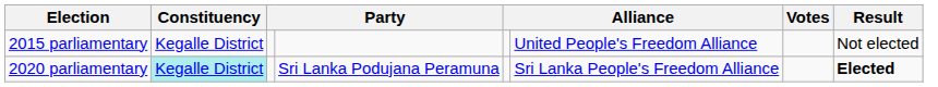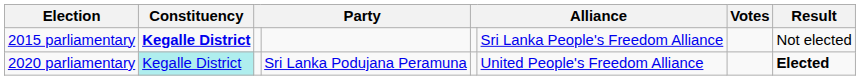2015 parliamentary | Constituency: normal -> bold
2015 parliamentary | column 6: United People's Freedom Alliance -> Sri Lanka People's Freedom Alliance
2020 parliamentary | column 6: Sri Lanka People's Freedom Alliance -> United People's Freedom Alliance
